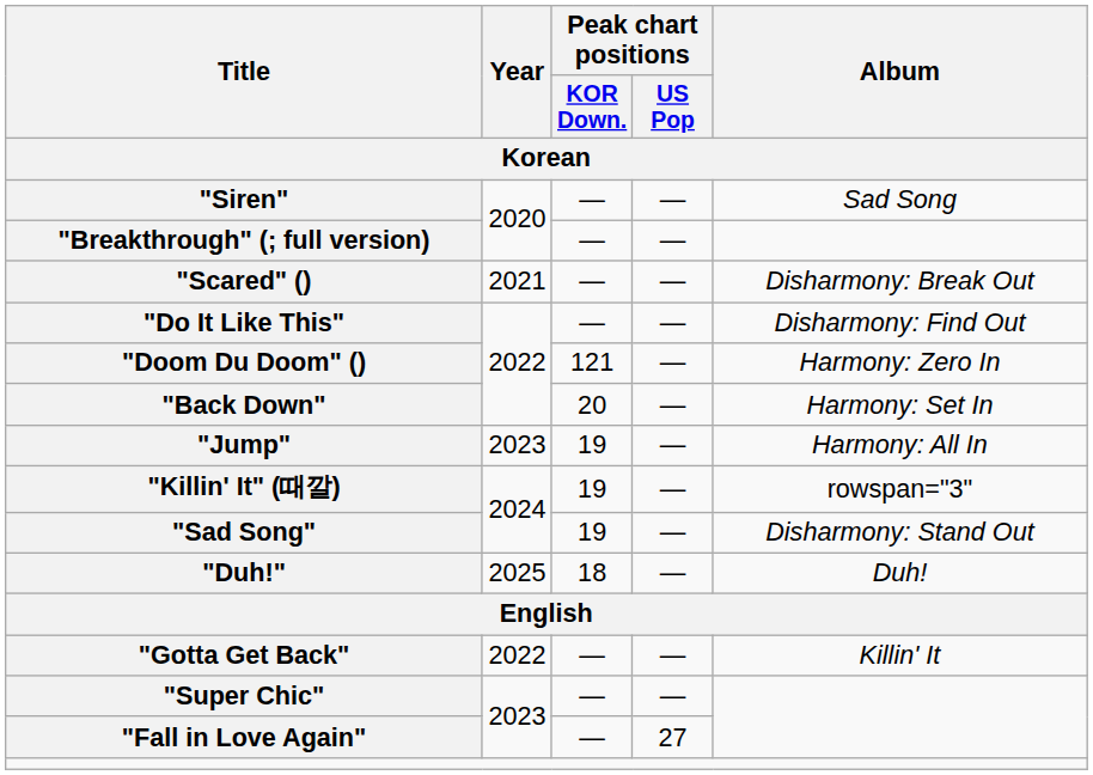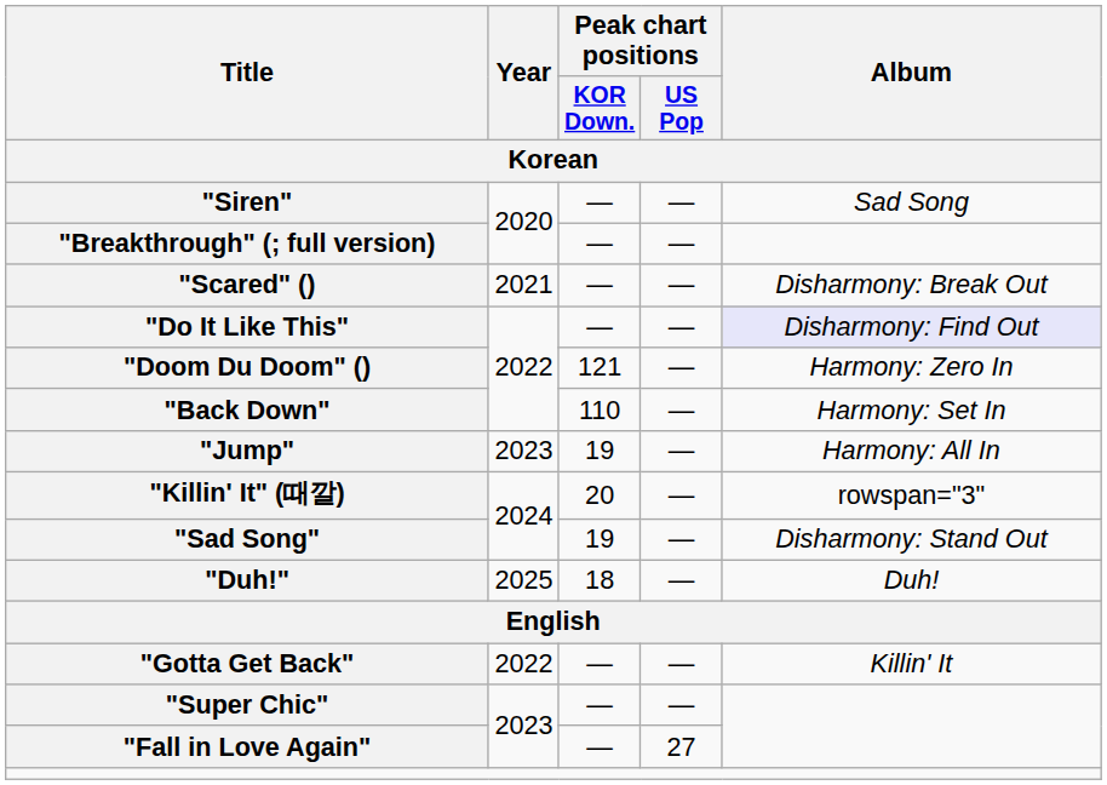"Do It Like This" | Album: no background -> lavender background
"Back Down" | Peak chart positions / KOR Down.: 20 -> 110
"Killin' It" (때깔) | Peak chart positions / KOR Down.: 19 -> 20
